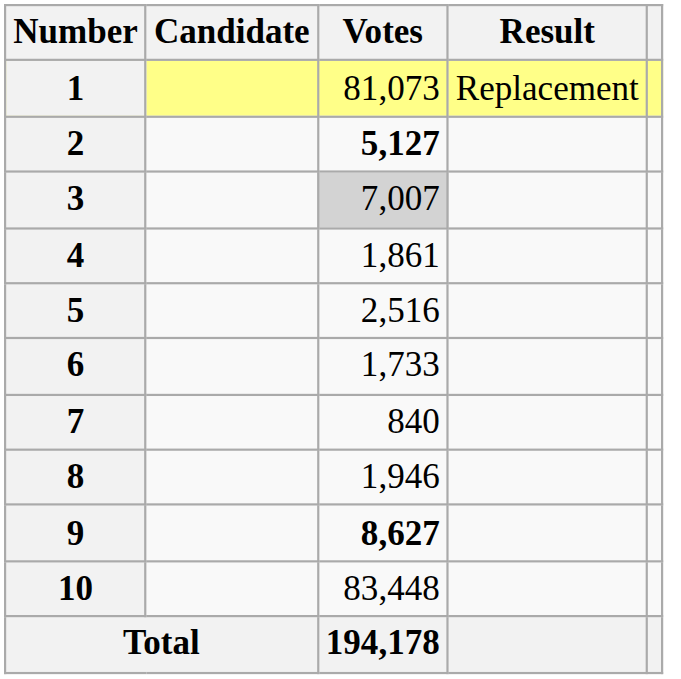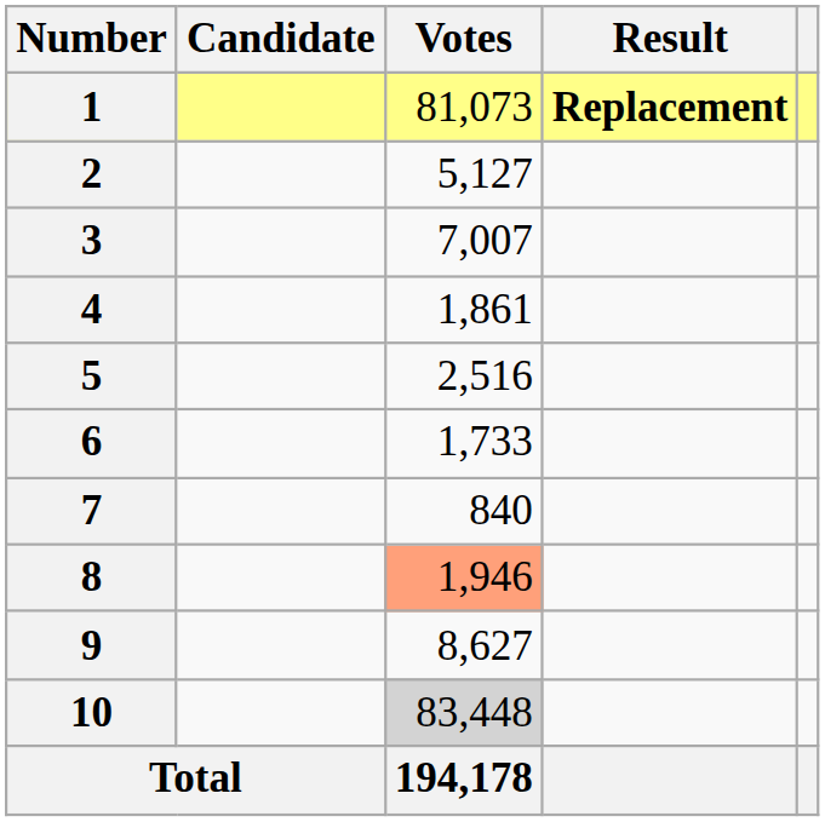1 | Result: normal -> bold
2 | Votes: bold -> normal
3 | Votes: lightgrey background -> no background
8 | Votes: no background -> lightsalmon background
9 | Votes: bold -> normal
10 | Votes: no background -> lightgrey background
